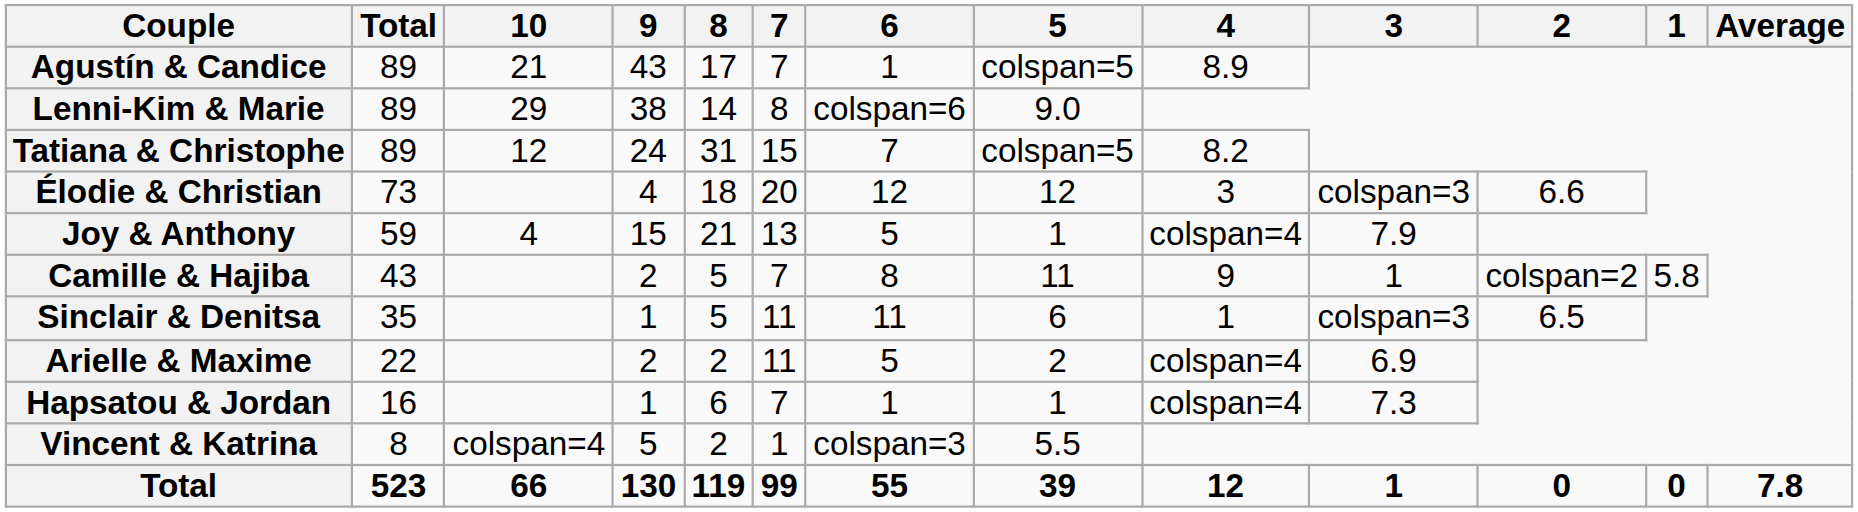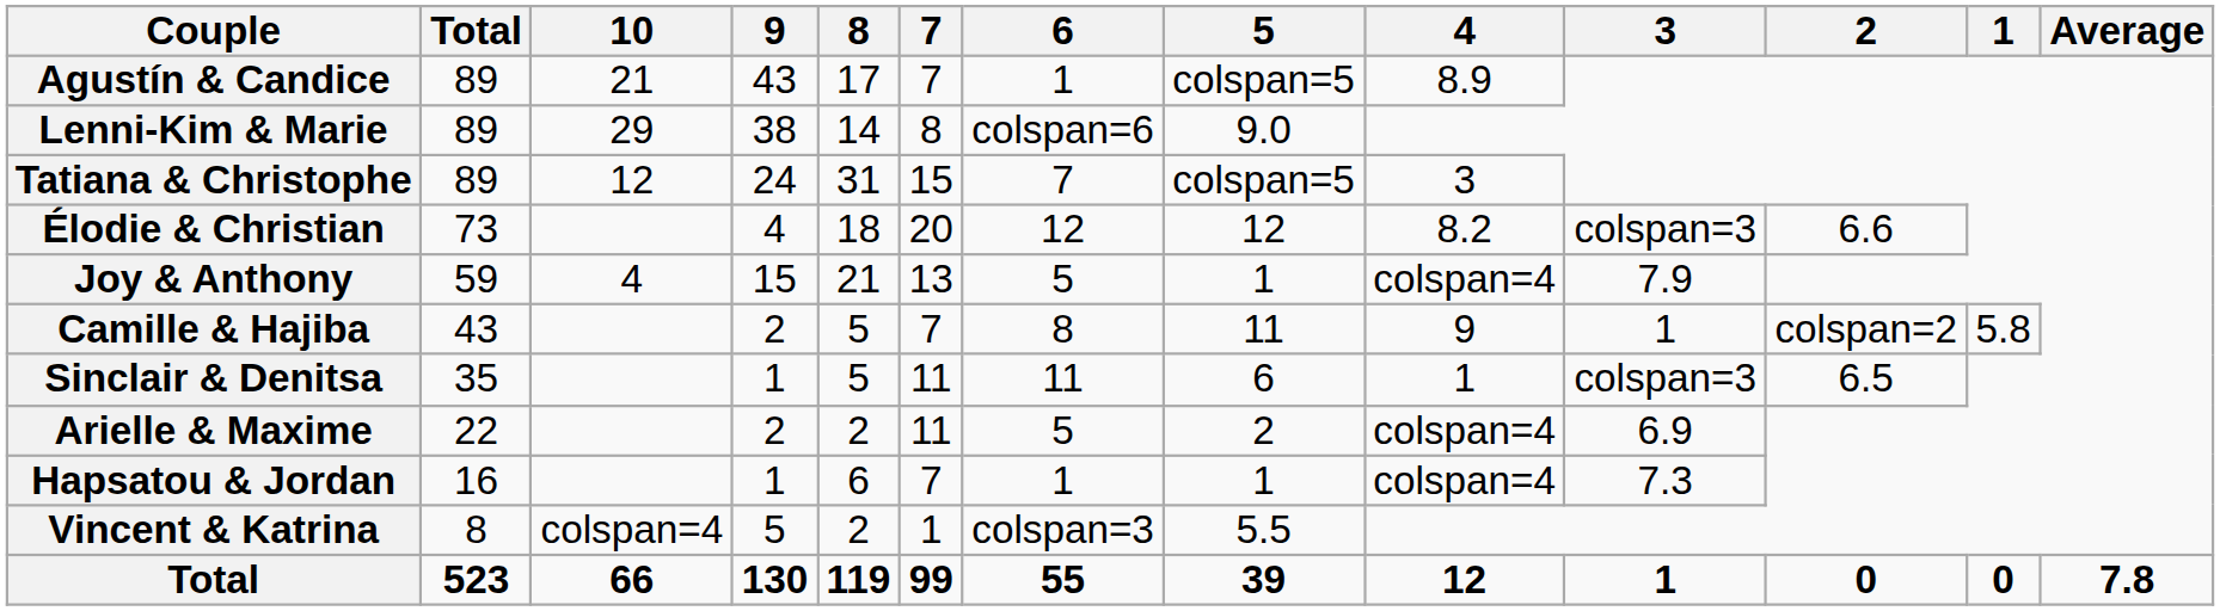Tatiana & Christophe | 4: 8.2 -> 3
Élodie & Christian | 4: 3 -> 8.2
